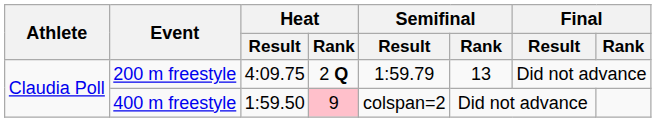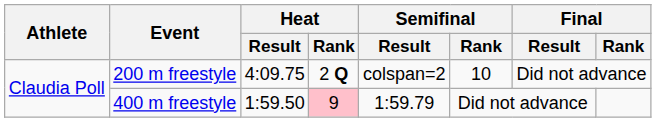200 m freestyle | Semifinal / Result: 1:59.79 -> colspan=2
200 m freestyle | Semifinal / Rank: 13 -> 10
400 m freestyle | Semifinal / Result: colspan=2 -> 1:59.79
